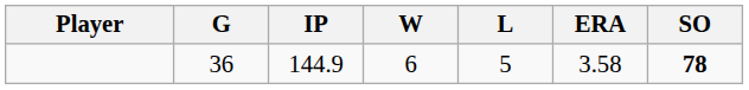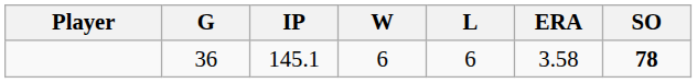row 2 | IP: 144.9 -> 145.1
row 2 | L: 5 -> 6
